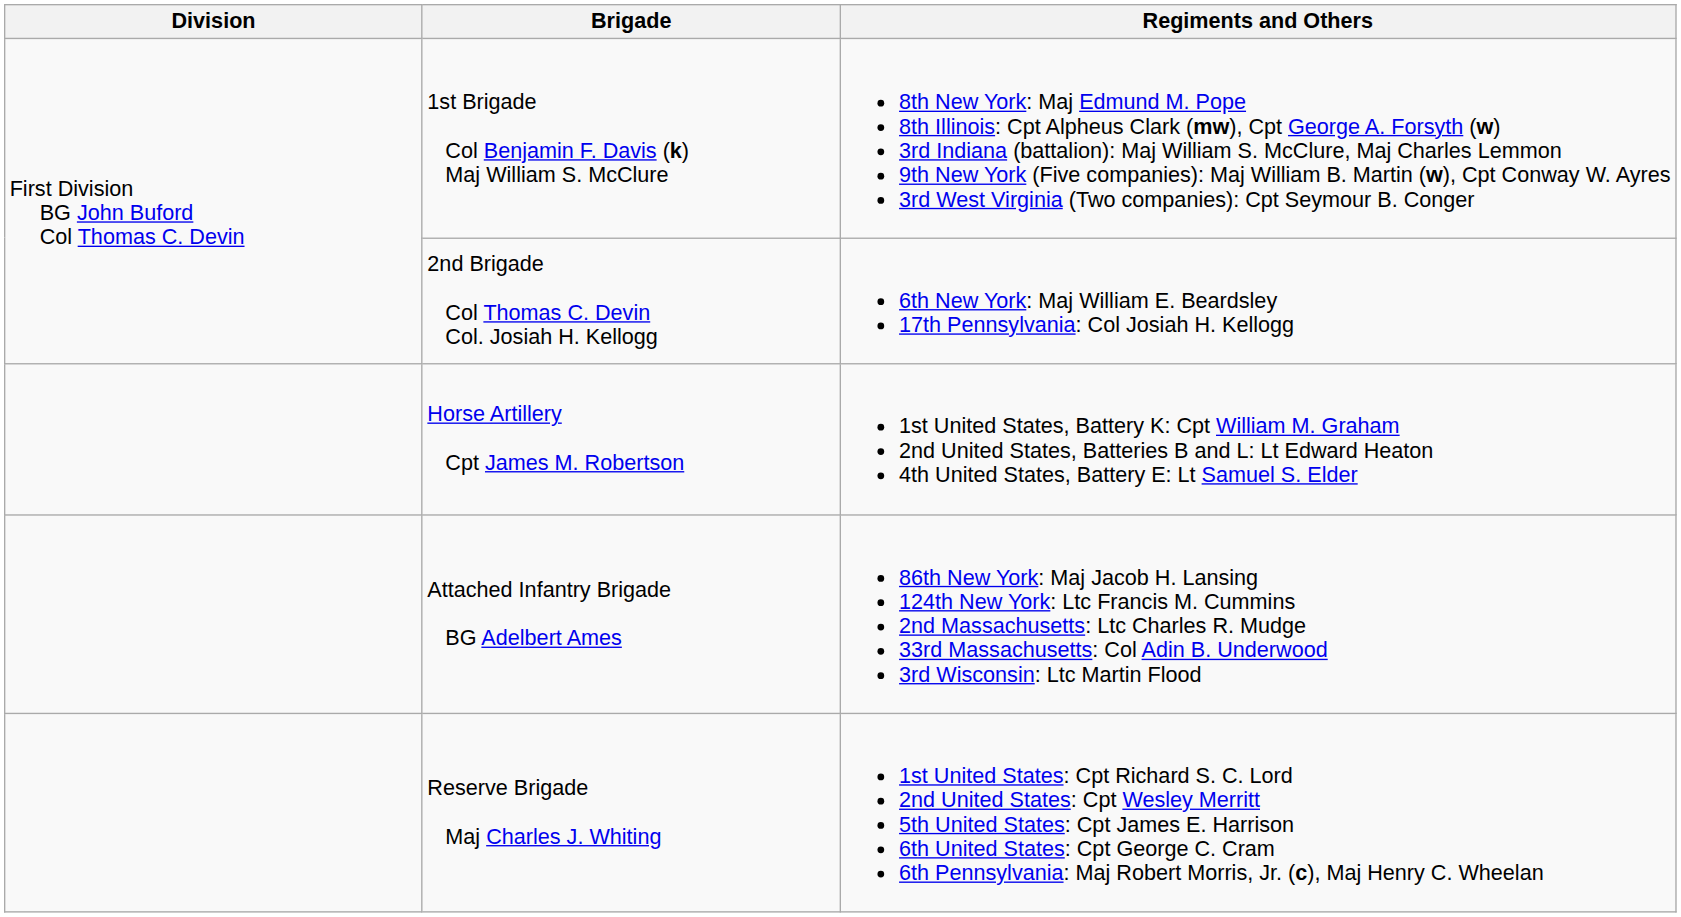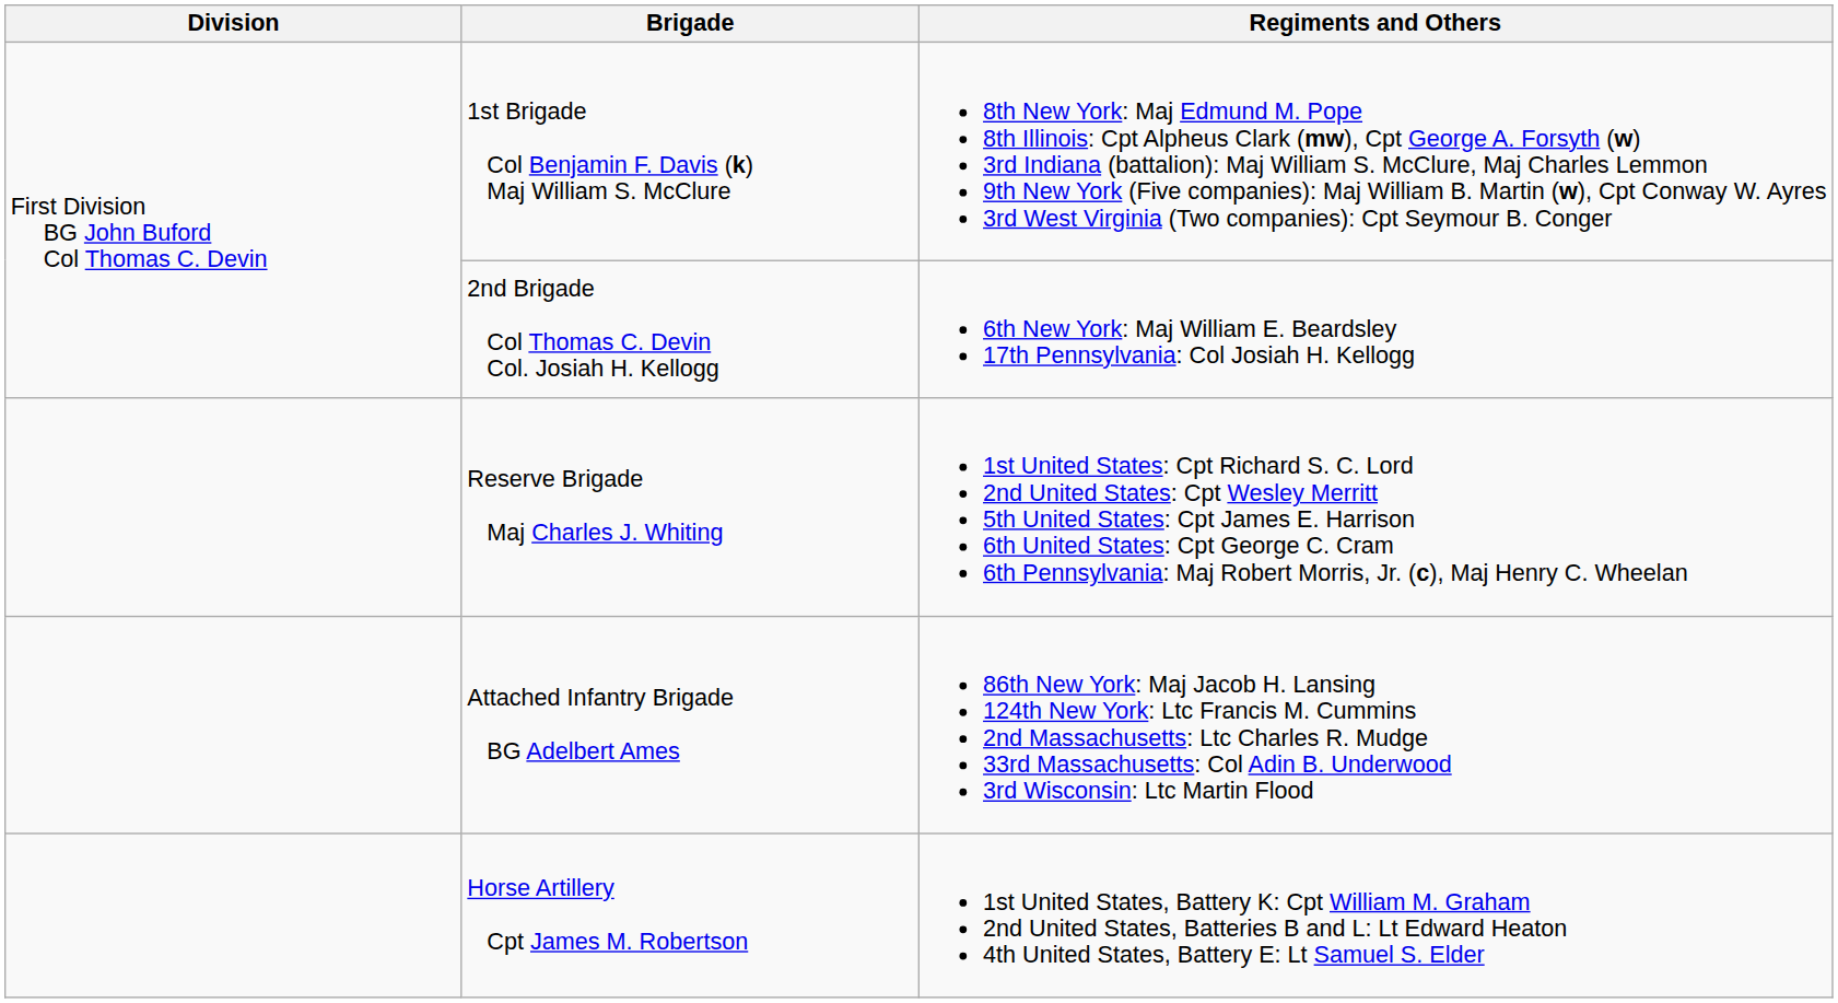rows swapped: Reserve Brigade Maj Charles J. Whiting <-> Horse Artillery Cpt James M. Robertson
